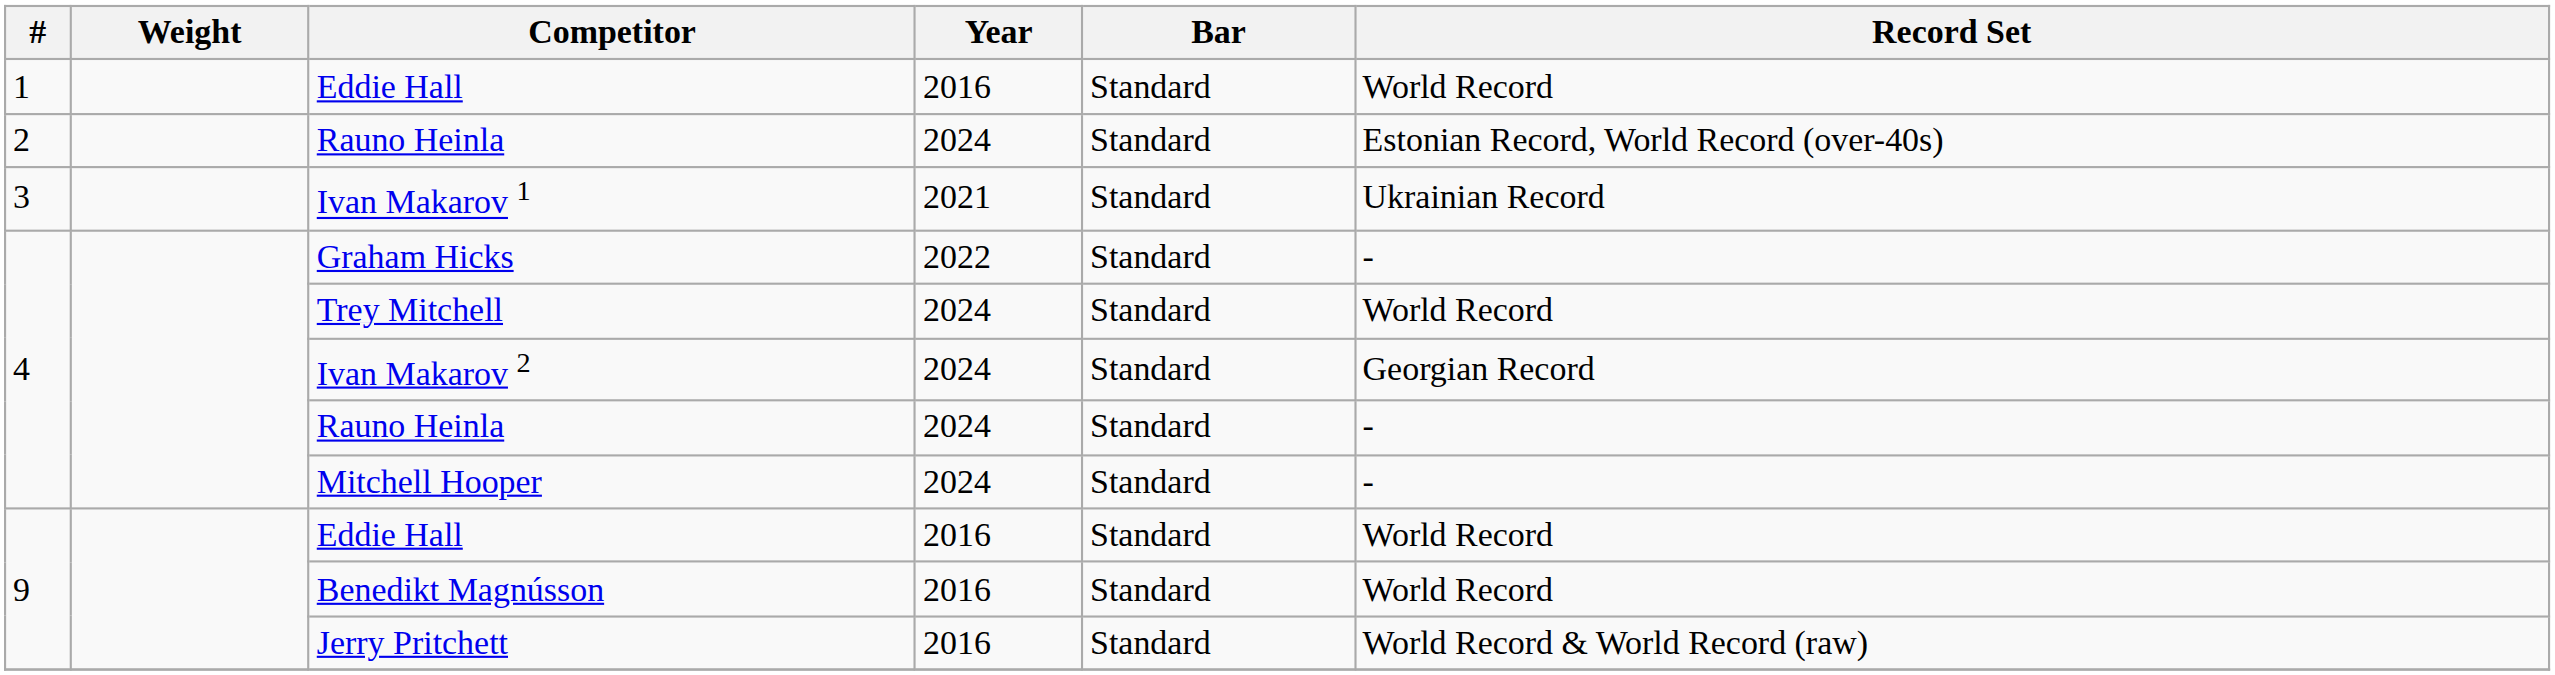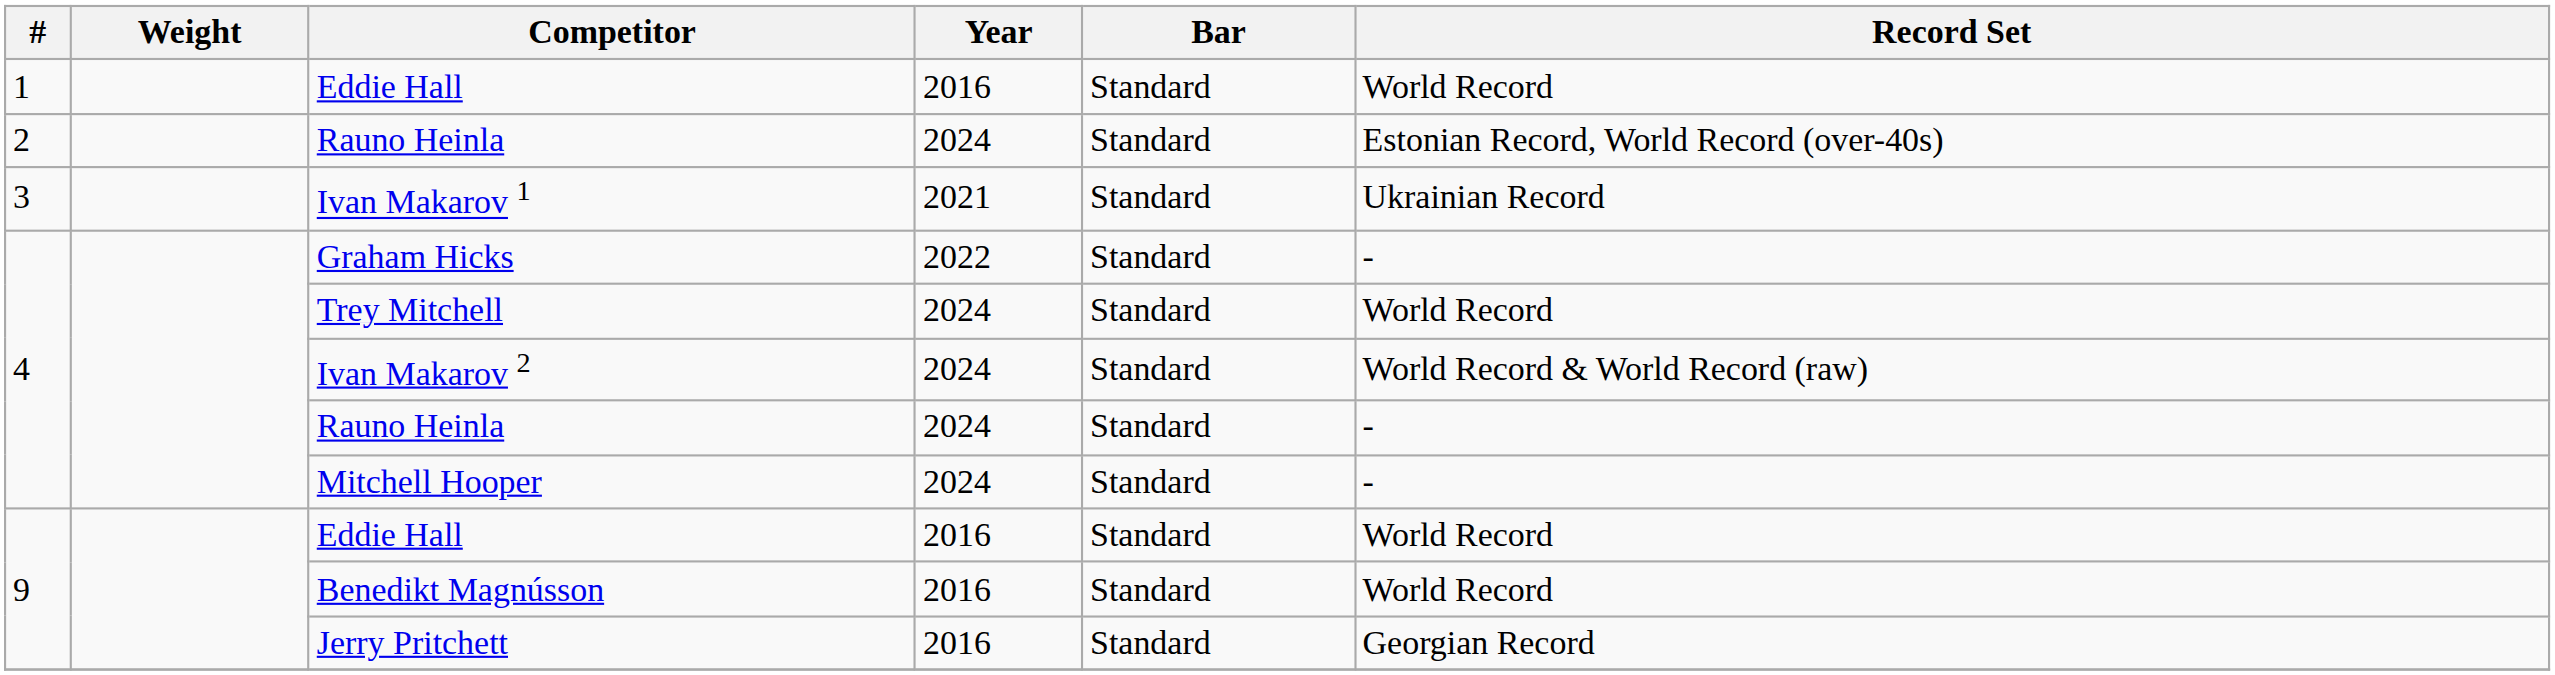Ivan Makarov 2 | Record Set: Georgian Record -> World Record & World Record (raw)
Jerry Pritchett | Record Set: World Record & World Record (raw) -> Georgian Record
